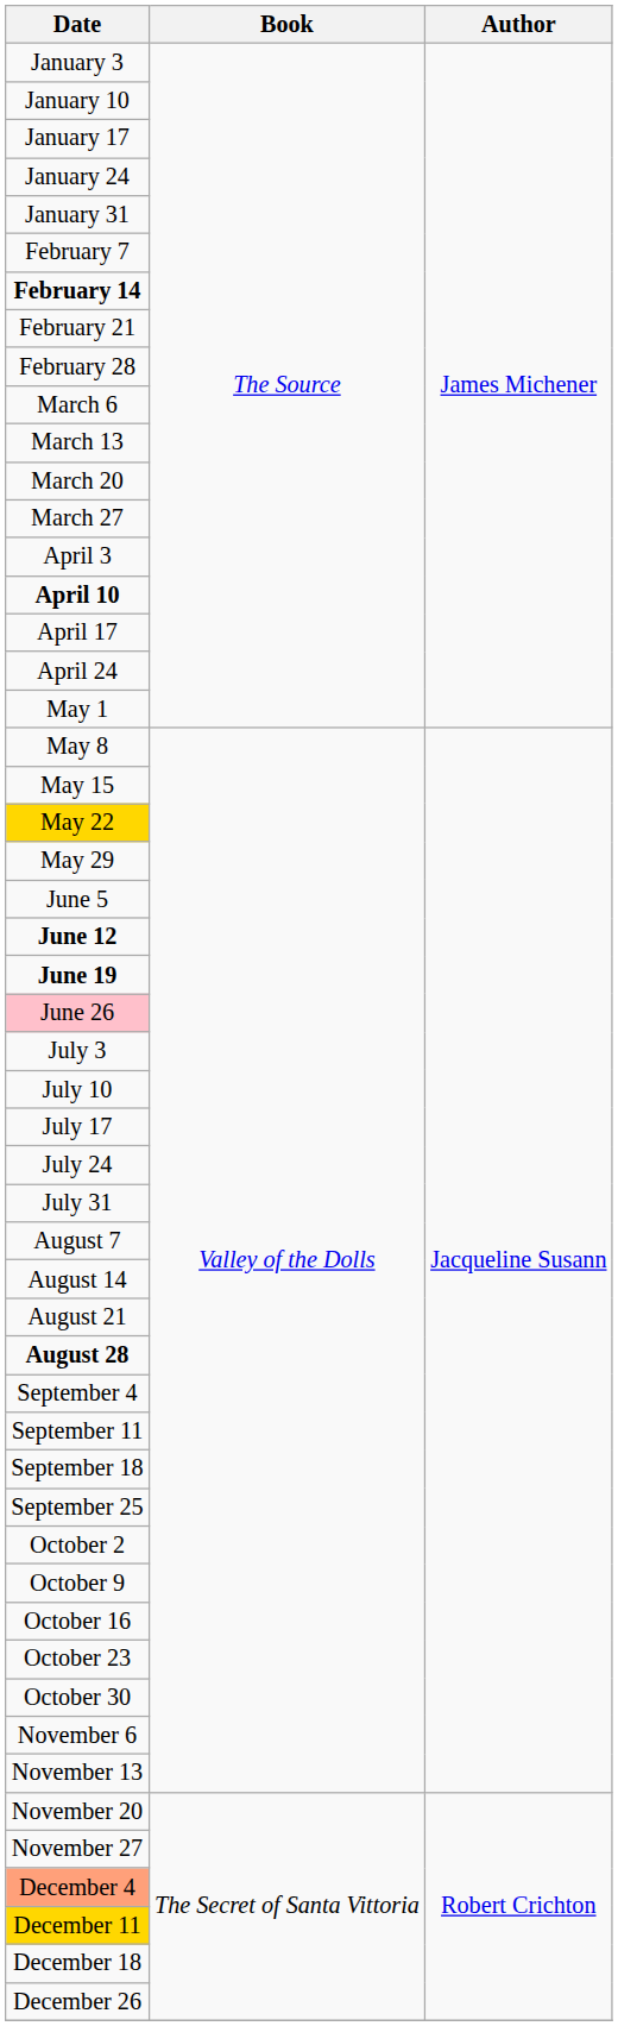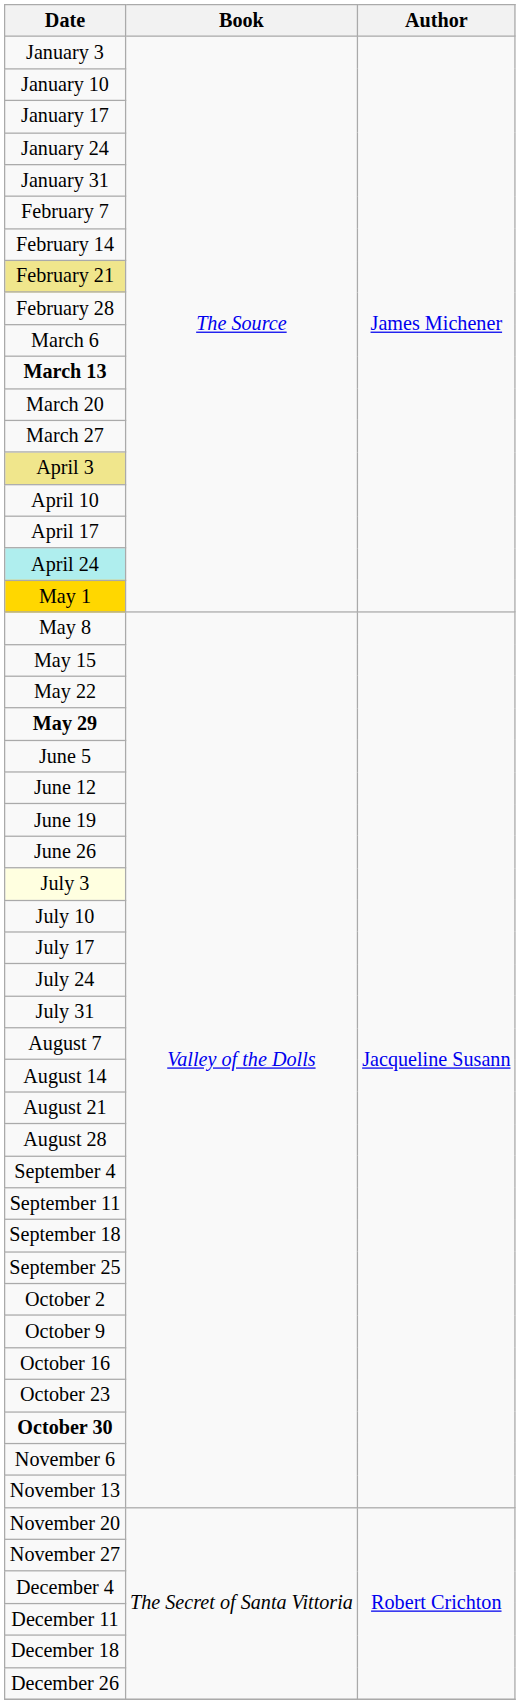February 14 | Date: bold -> normal
February 21 | Date: no background -> khaki background
March 13 | Date: normal -> bold
April 3 | Date: no background -> khaki background
April 10 | Date: bold -> normal
April 24 | Date: no background -> paleturquoise background
May 1 | Date: no background -> gold background
May 22 | Date: gold background -> no background
May 29 | Date: normal -> bold
June 12 | Date: bold -> normal
June 19 | Date: bold -> normal
June 26 | Date: pink background -> no background
July 3 | Date: no background -> lightyellow background
August 28 | Date: bold -> normal
October 30 | Date: normal -> bold
December 4 | Date: lightsalmon background -> no background
December 11 | Date: gold background -> no background
